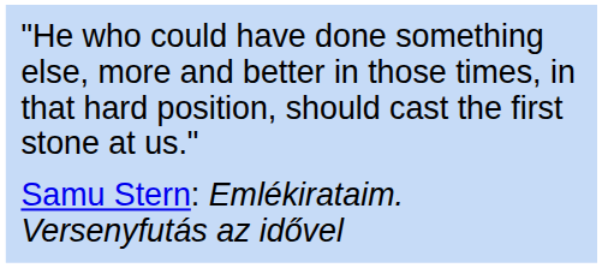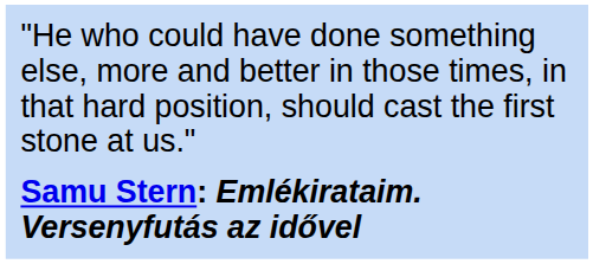row 2 | column 1: normal -> bold
